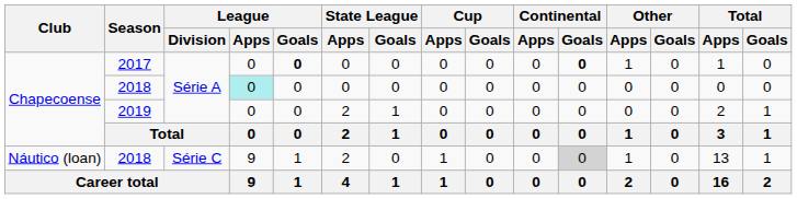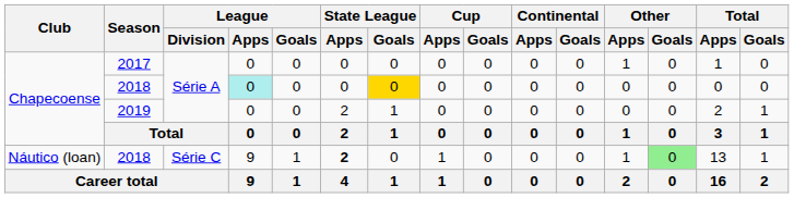2017 | League / Goals: bold -> normal
2017 | Continental / Goals: bold -> normal
Chapecoense / 2018 | State League / Goals: no background -> gold background
Náutico (loan) / 2018 | State League / Apps: normal -> bold
Náutico (loan) / 2018 | Continental / Goals: lightgrey background -> no background
Náutico (loan) / 2018 | Other / Goals: no background -> lightgreen background
